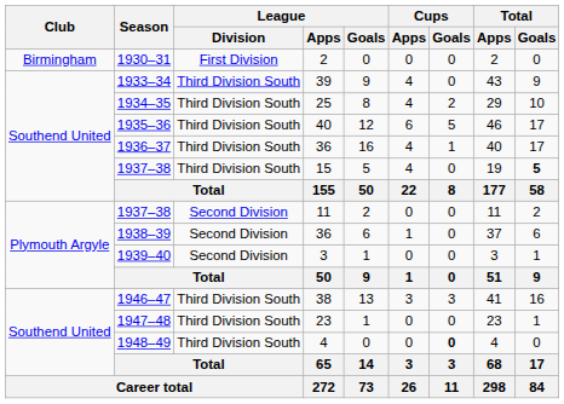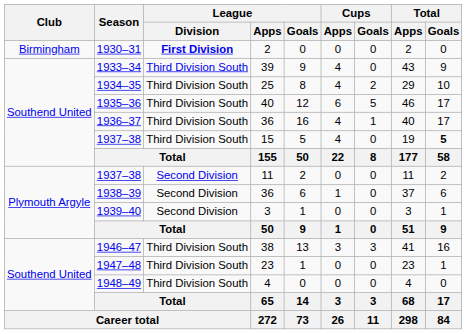1930–31 | League / Division: normal -> bold
1948–49 | Cups / Goals: bold -> normal
